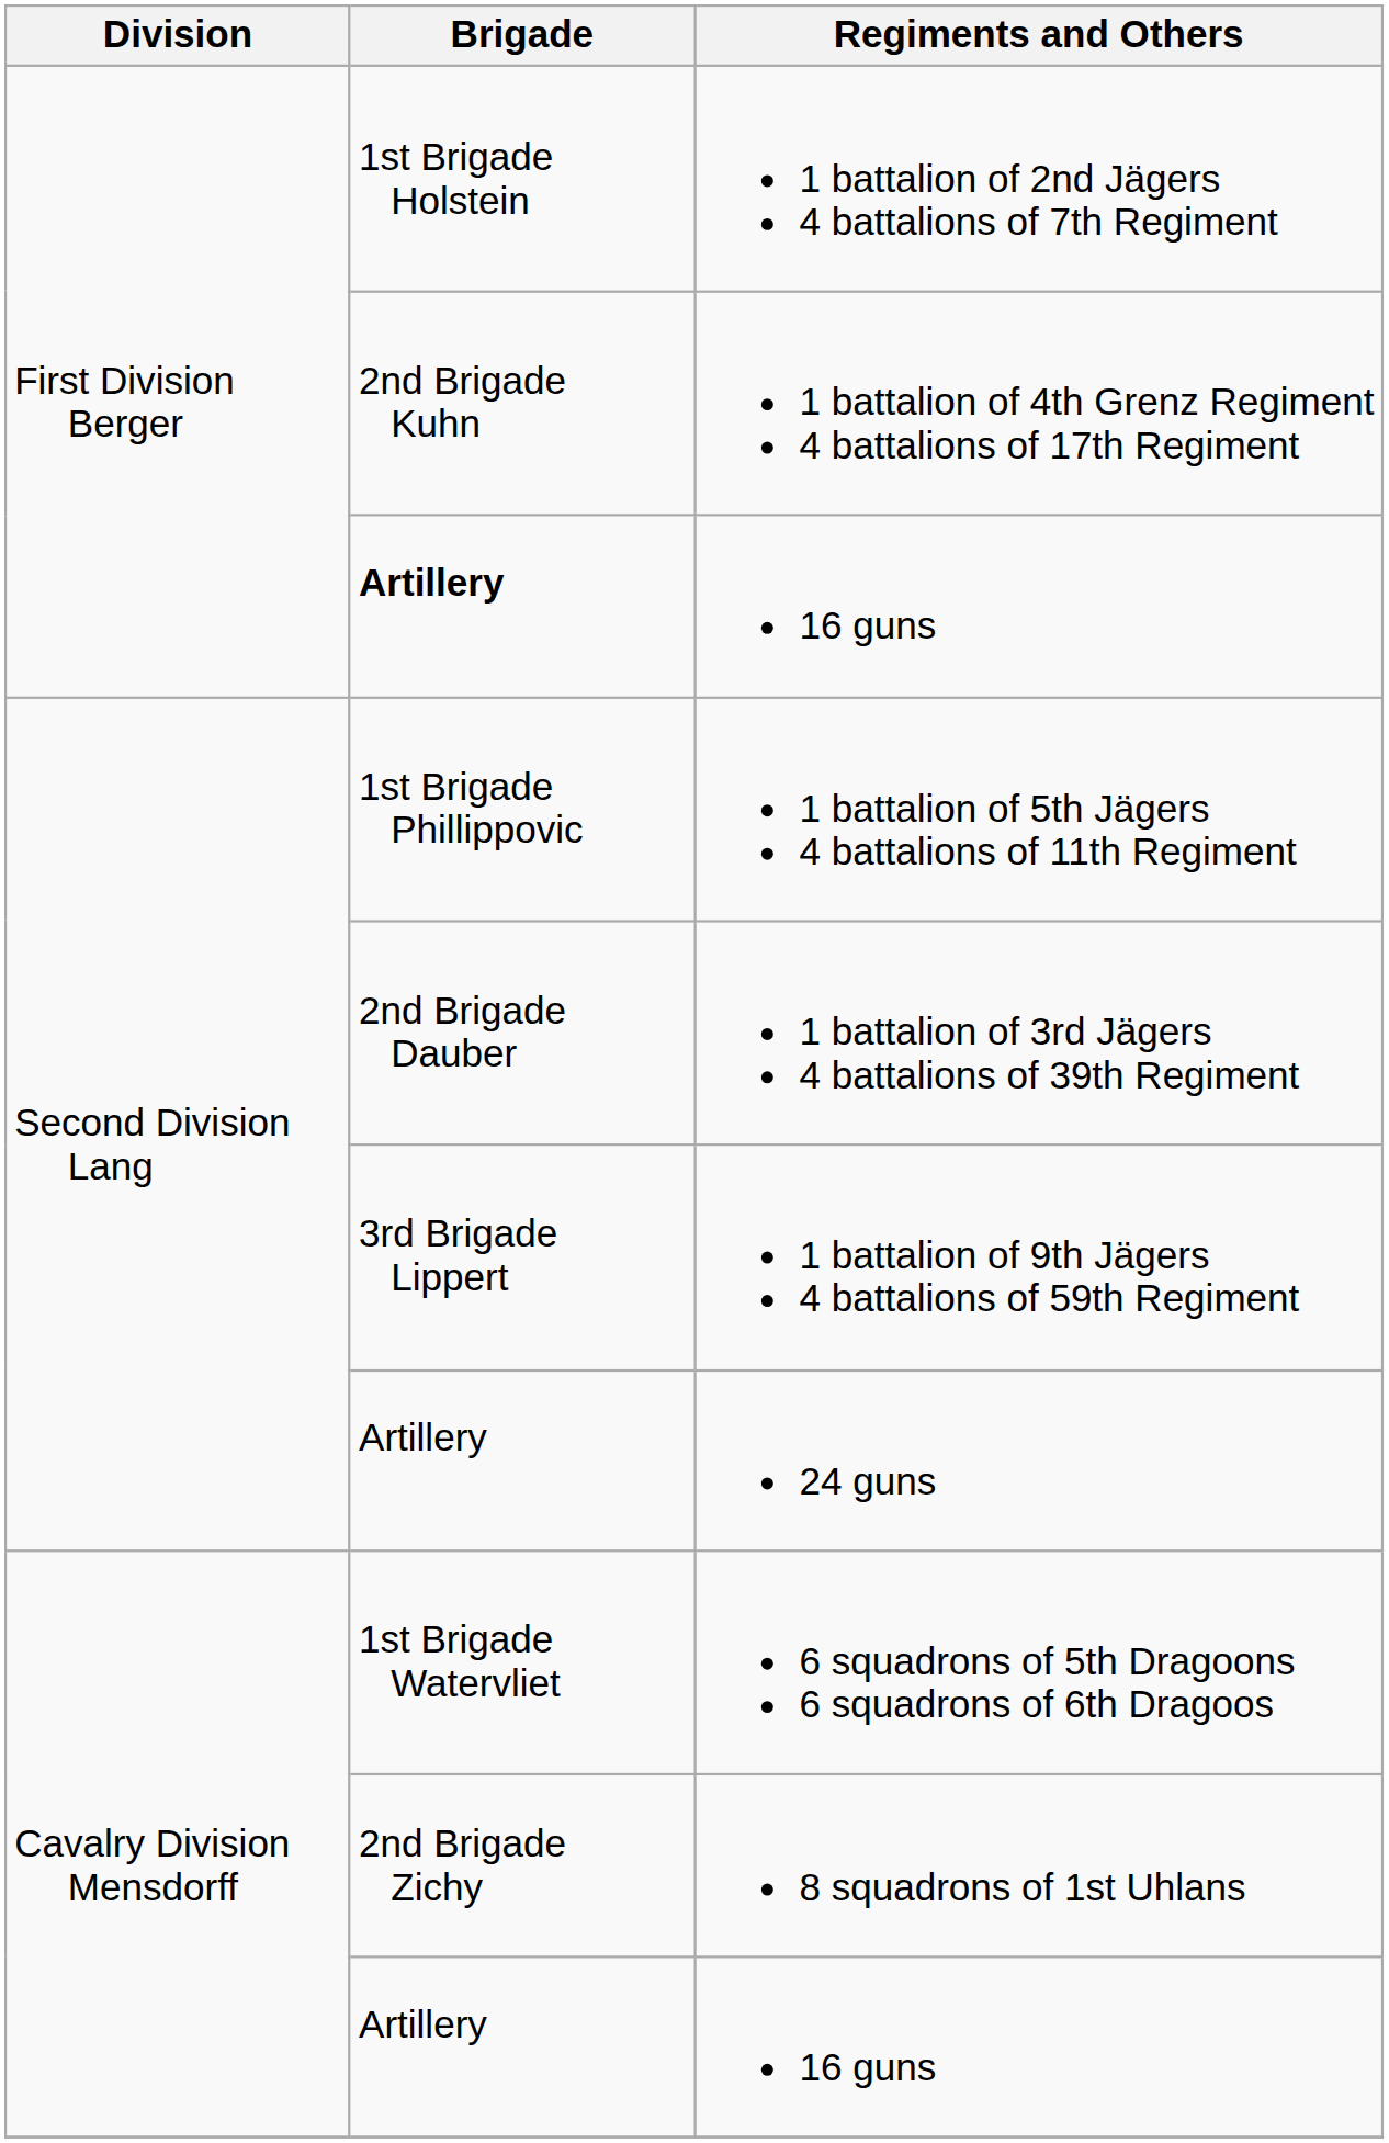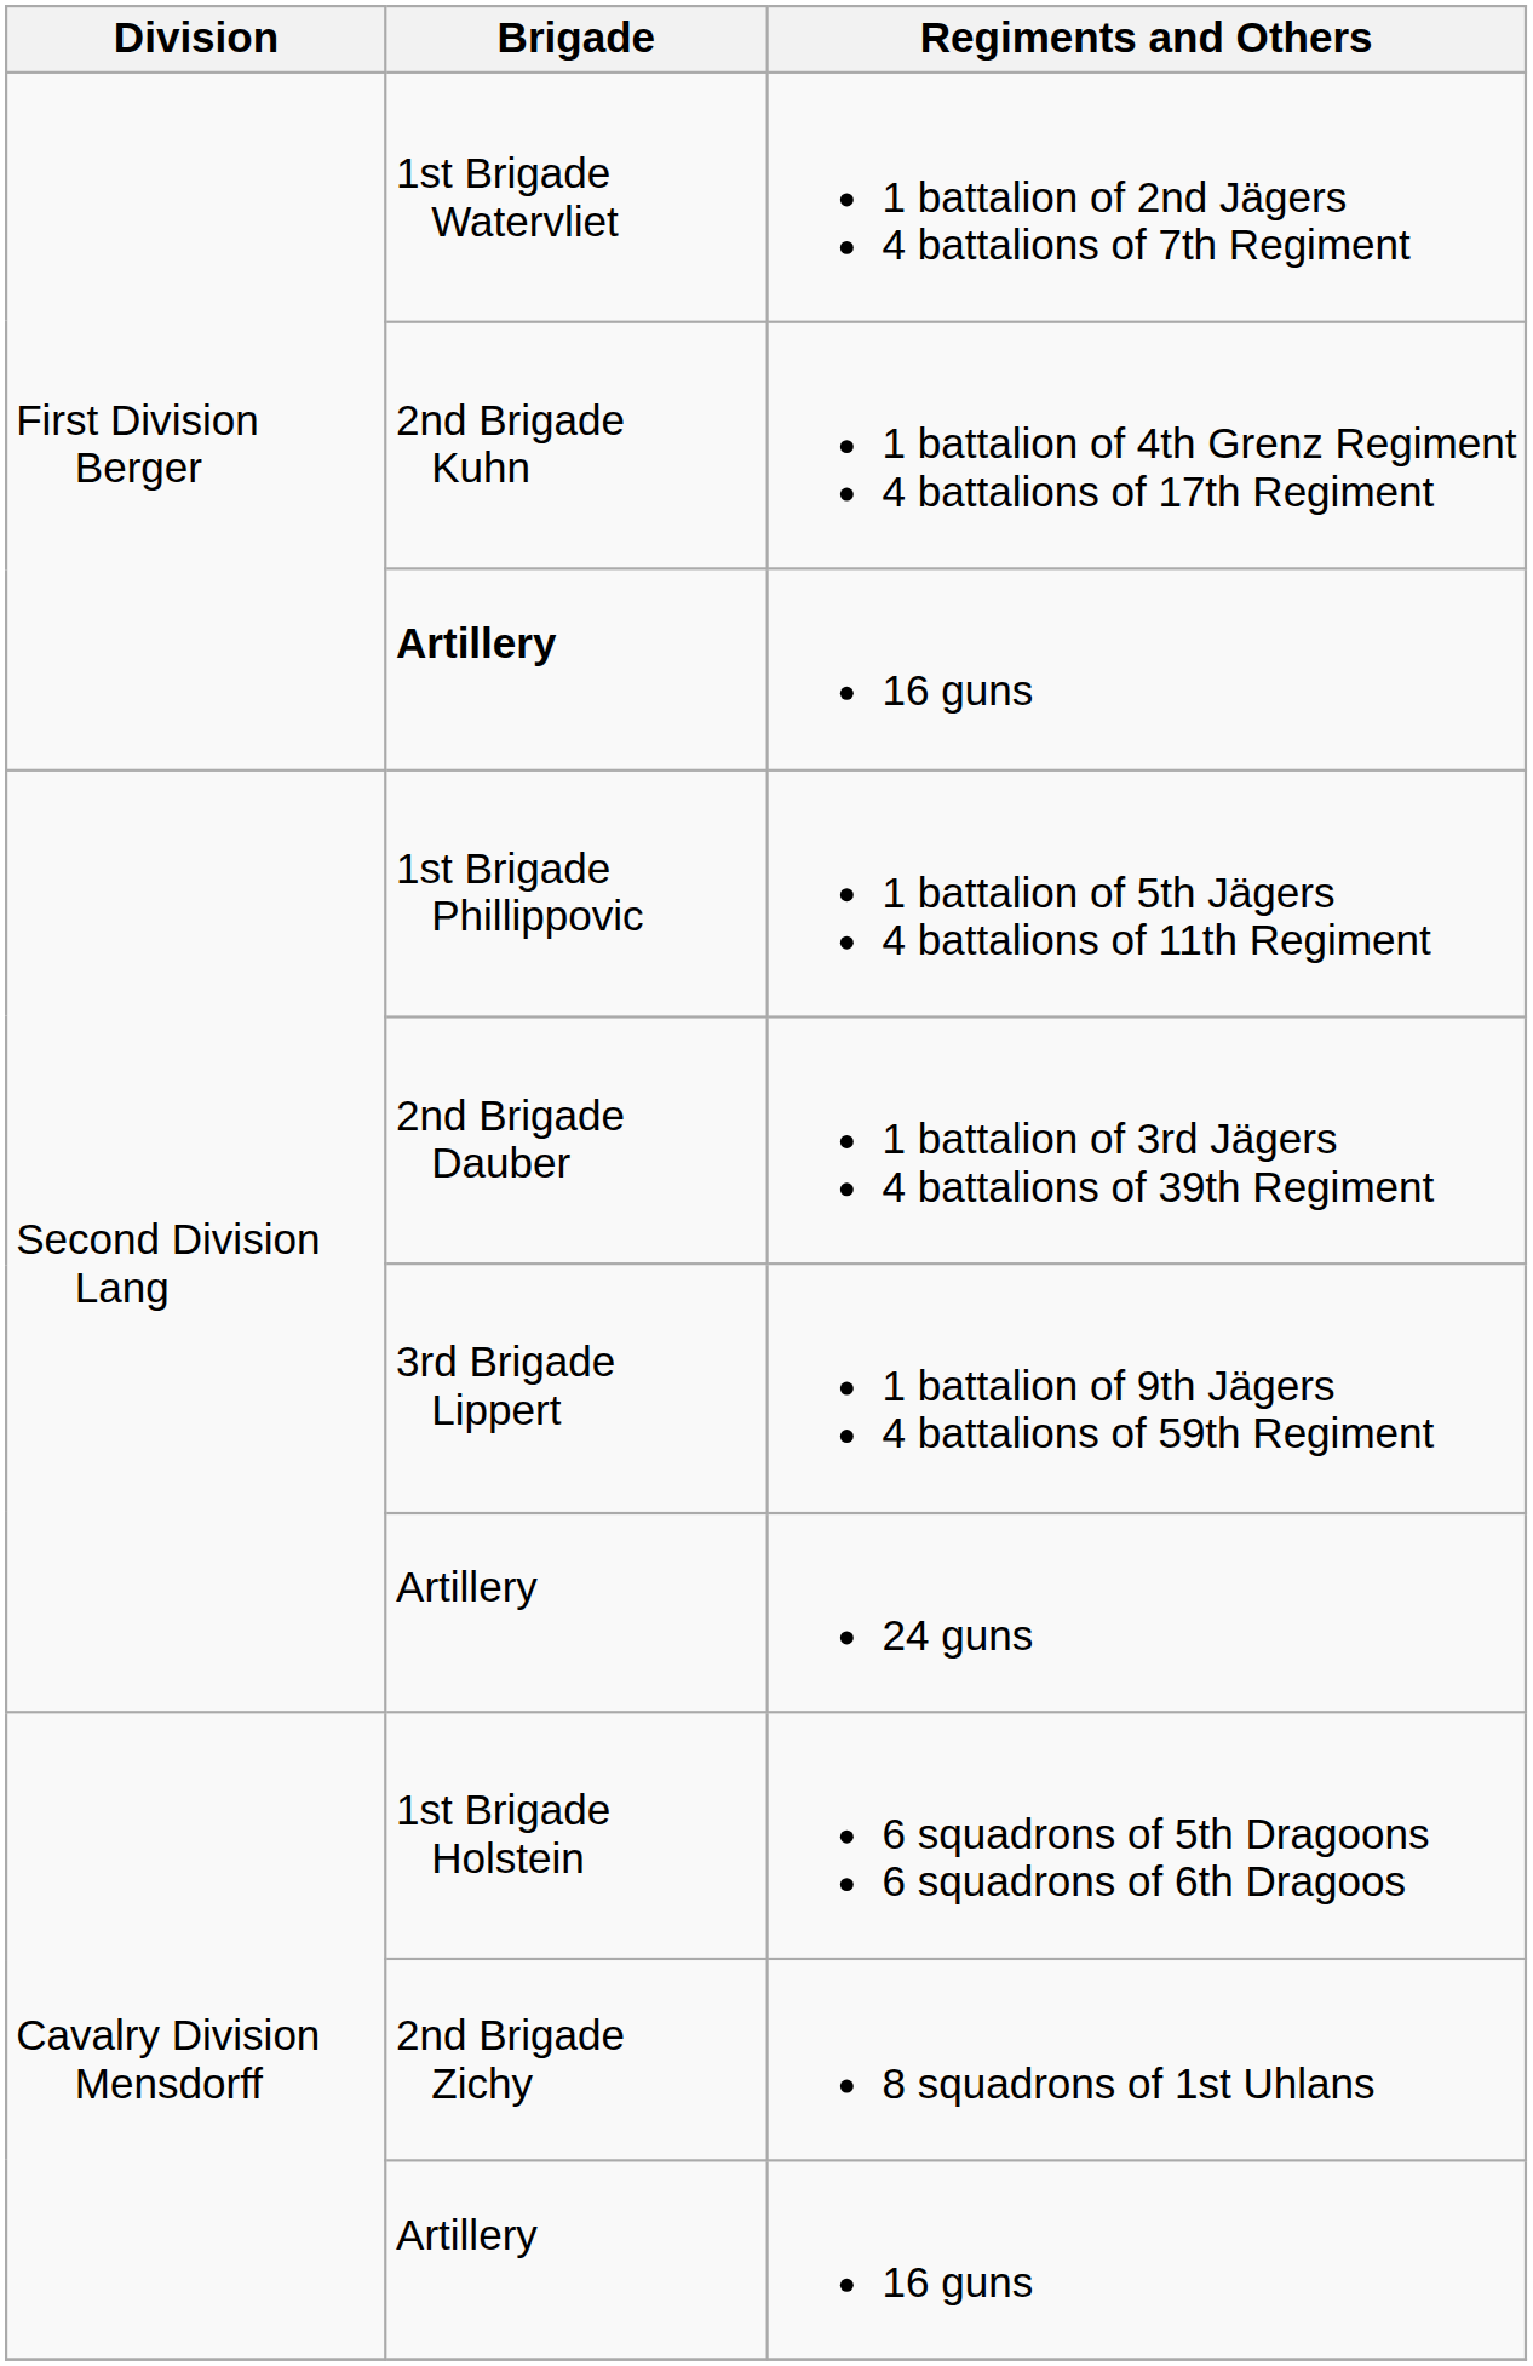1 battalion of 2nd Jägers 4 battalions of 7th Regiment | Brigade: 1st Brigade Holstein -> 1st Brigade Watervliet
6 squadrons of 5th Dragoons 6 squadrons of 6th Dragoos | Brigade: 1st Brigade Watervliet -> 1st Brigade Holstein
